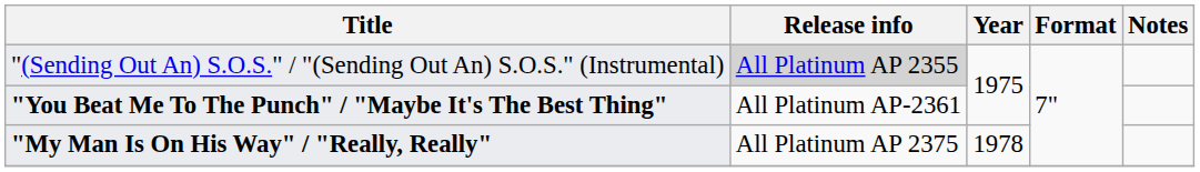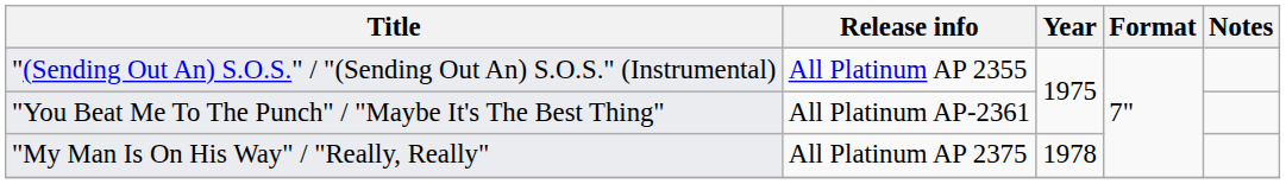row 2 | Release info: lightgrey background -> no background
row 3 | Title: bold -> normal
row 4 | Title: bold -> normal
